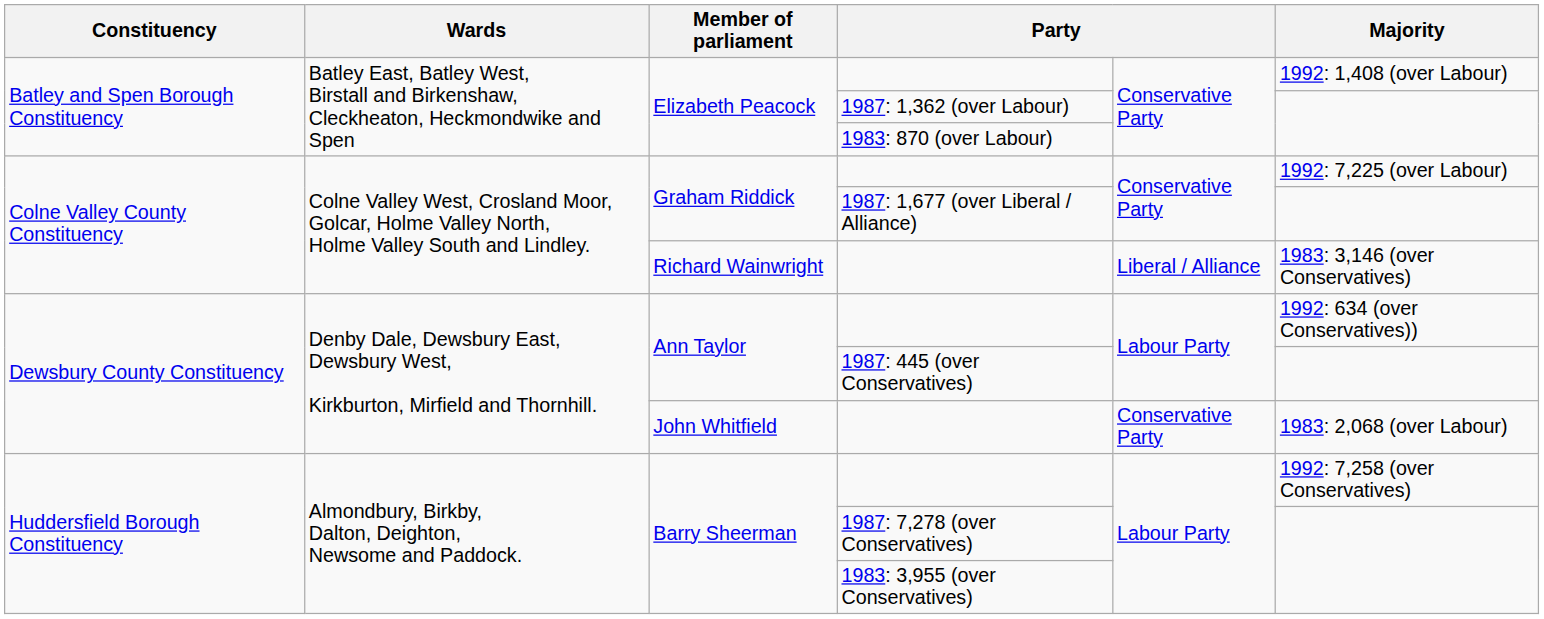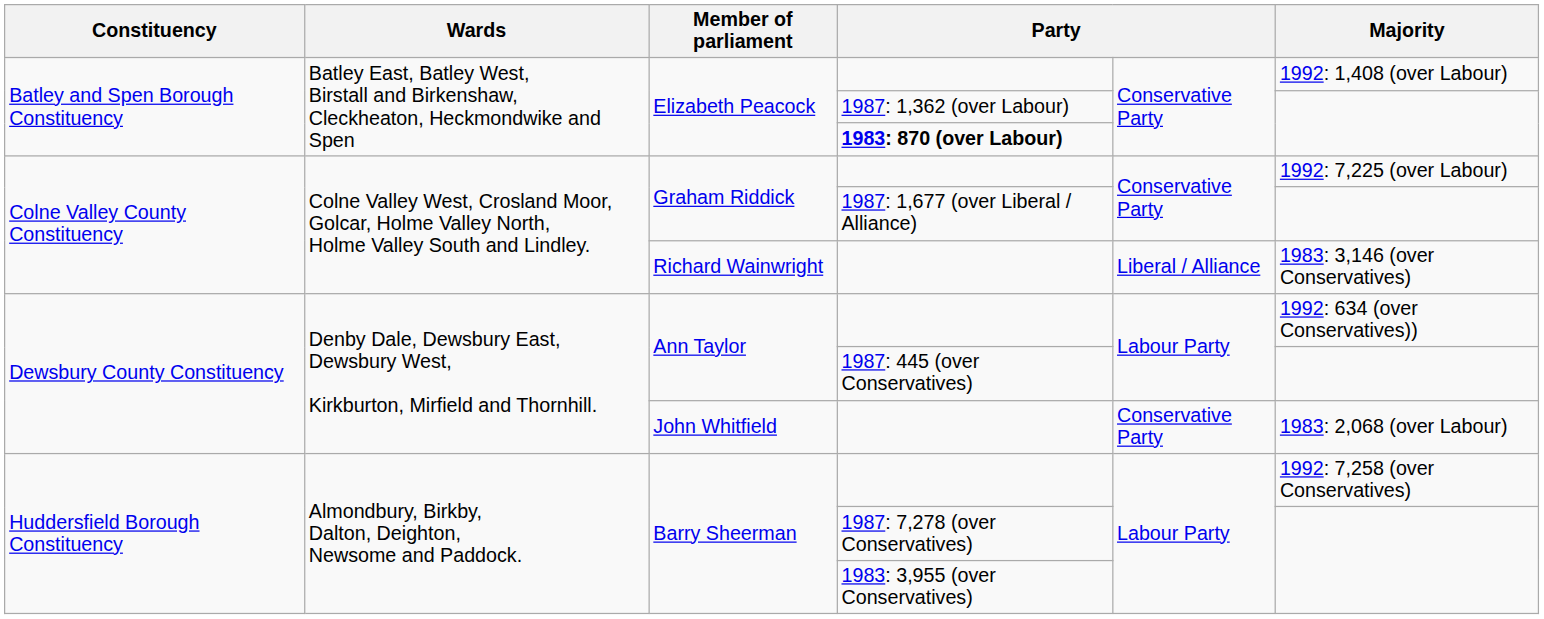1983: 870 (over Labour) | column 4: normal -> bold
